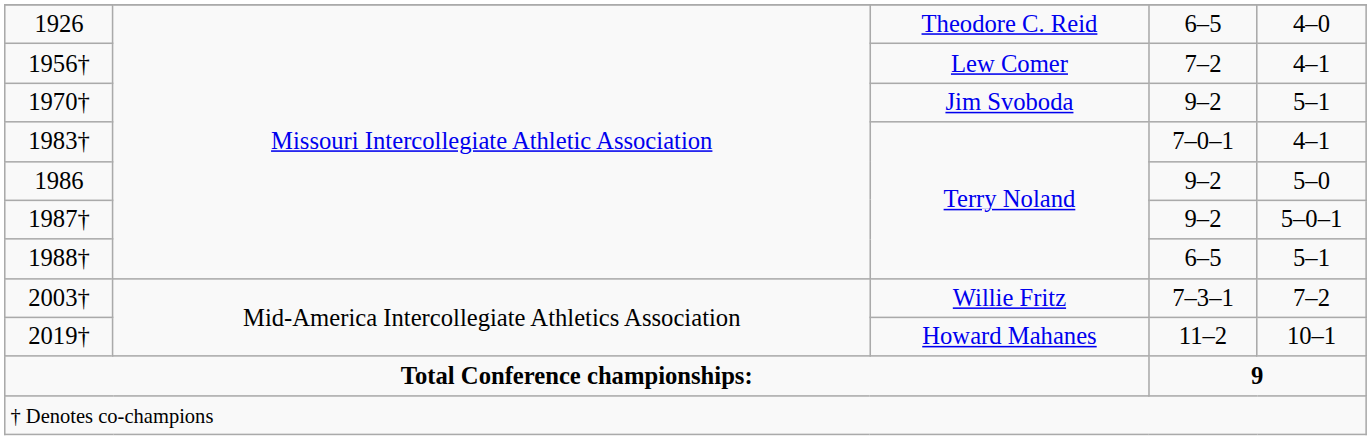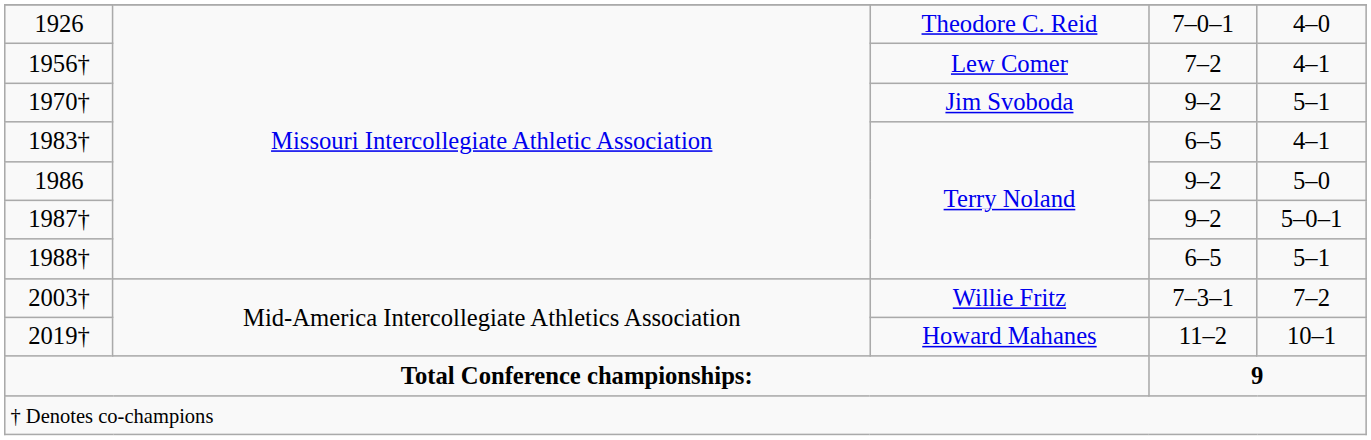1926 | column 4: 6–5 -> 7–0–1
1983† | column 4: 7–0–1 -> 6–5
